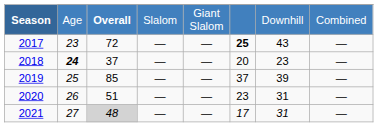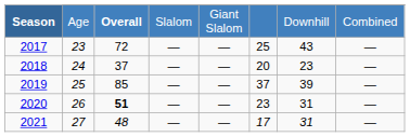2017 | column 6: bold -> normal
2018 | column 2: bold -> normal
2020 | column 3: normal -> bold
2021 | column 3: lightgrey background -> no background
